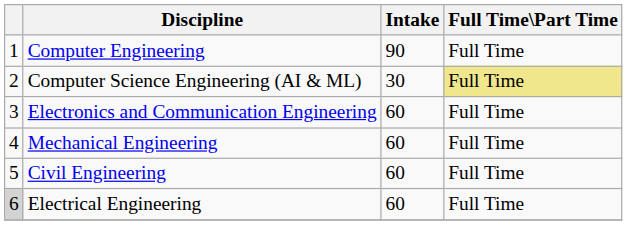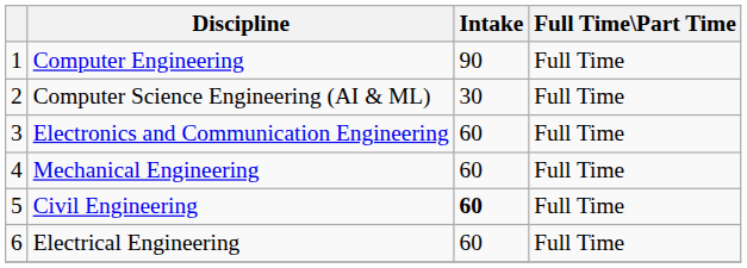Computer Science Engineering (AI & ML) | Full Time\Part Time: khaki background -> no background
Civil Engineering | Intake: normal -> bold
Electrical Engineering | column 1: lightgrey background -> no background
